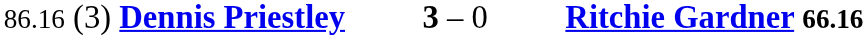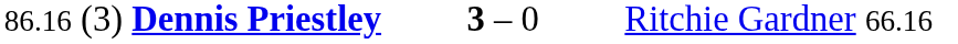86.16 (3) Dennis Priestley | column 3: bold -> normal
